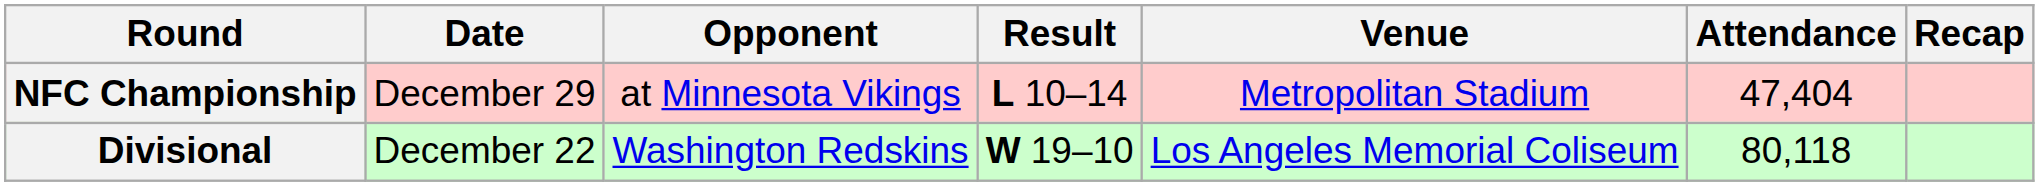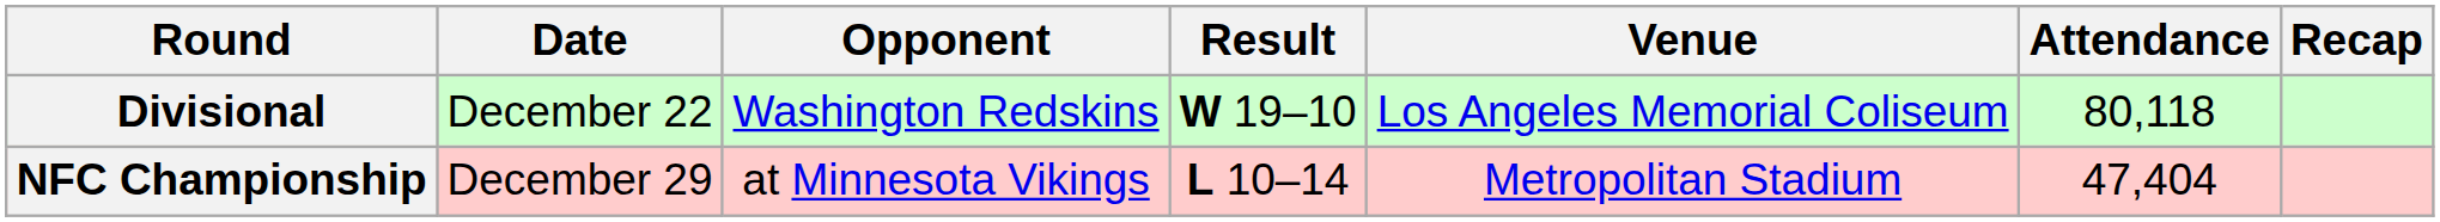rows swapped: Divisional <-> NFC Championship
